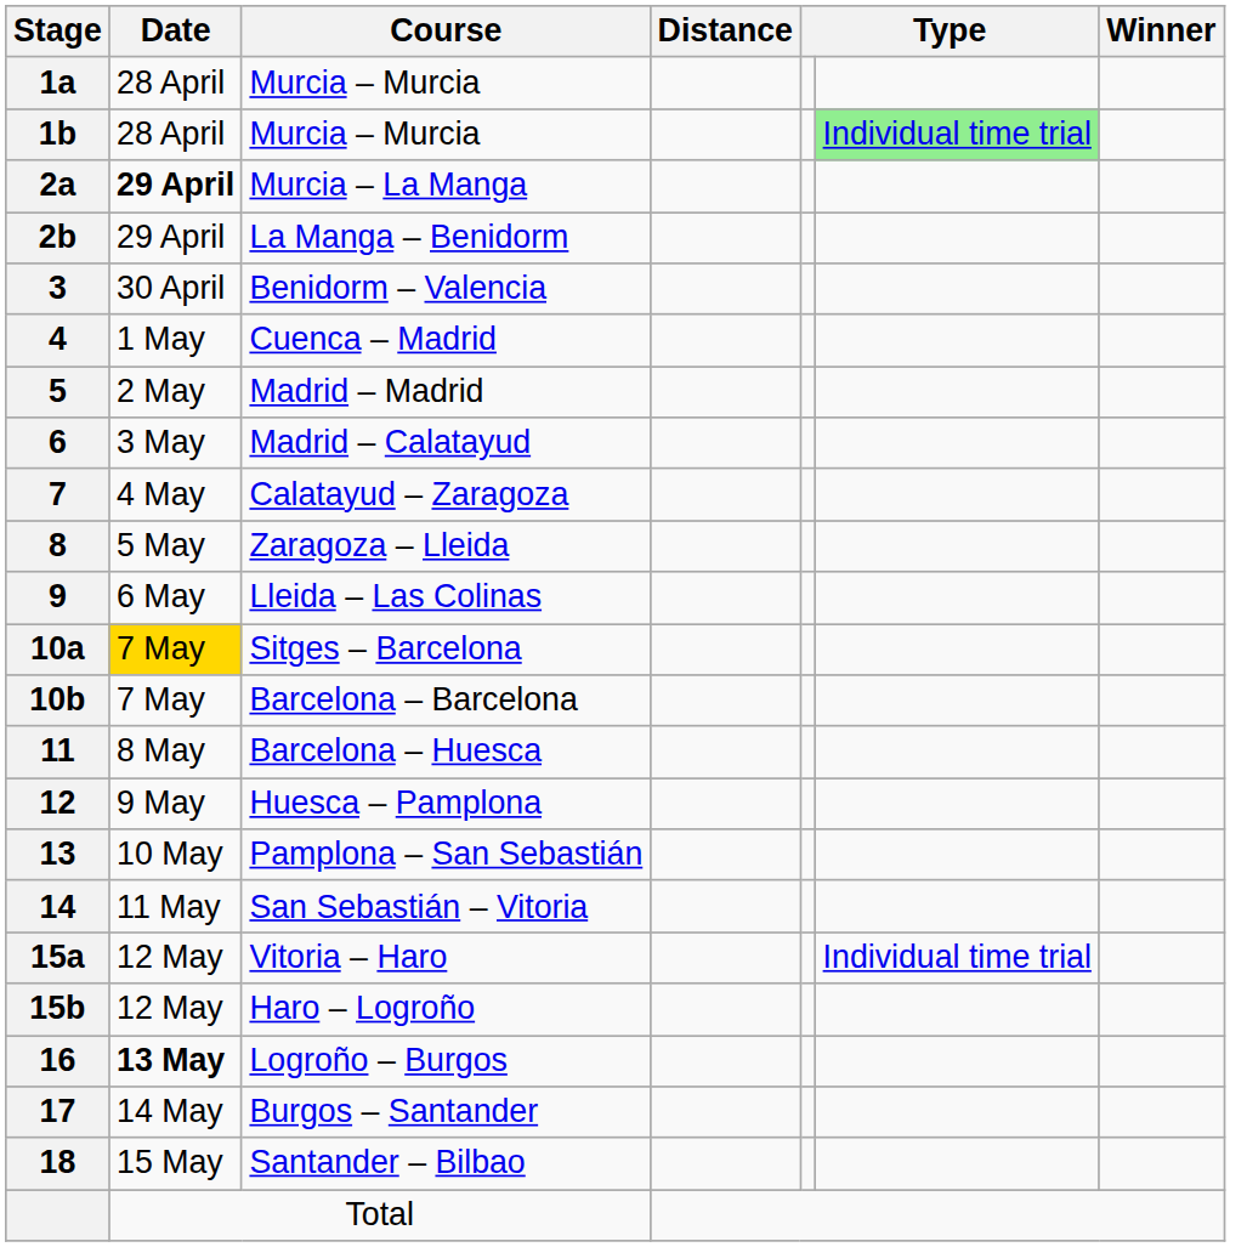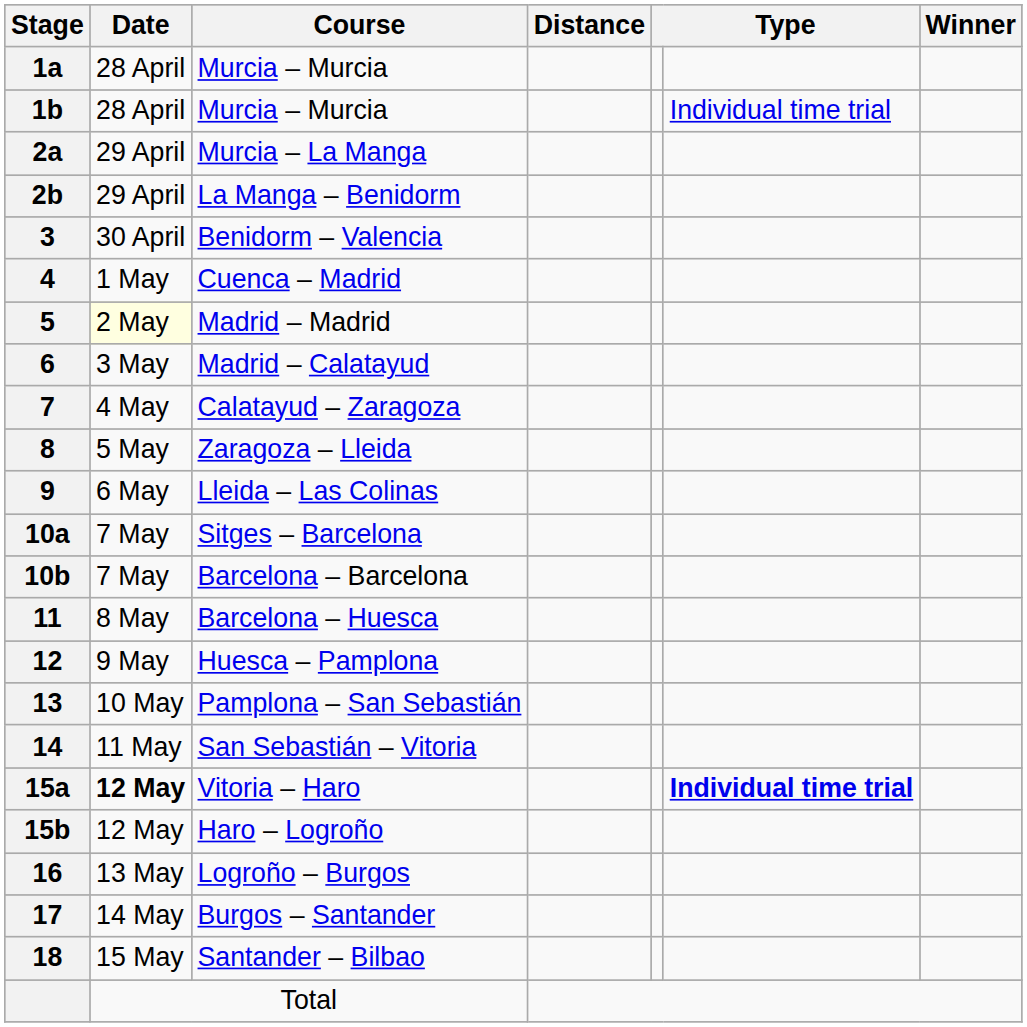1b / Murcia – Murcia | column 6: lightgreen background -> no background
Murcia – La Manga | Date: bold -> normal
Madrid – Madrid | Date: no background -> lightyellow background
Sitges – Barcelona | Date: gold background -> no background
Vitoria – Haro | Date: normal -> bold
Vitoria – Haro | column 6: normal -> bold
Logroño – Burgos | Date: bold -> normal
